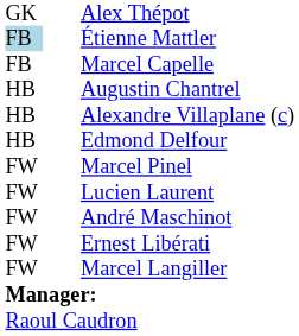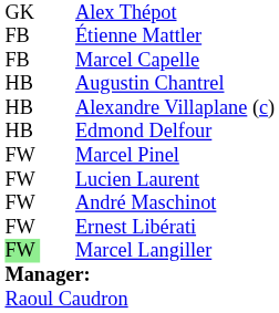Étienne Mattler | column 1: lightblue background -> no background
Marcel Langiller | column 1: no background -> lightgreen background
